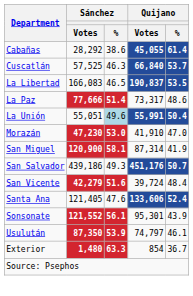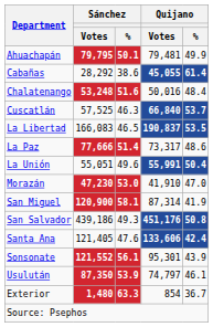+ row: Ahuachapán | 79,795 | 50.1 | 79,481 | 49.9
+ row: Chalatenango | 53,248 | 51.6 | 50,016 | 48.4
La Unión | Sánchez / %: lightblue background -> no background
San Salvador | Quijano / %: 50.7 -> 50.8
- row: San Vicente | 42,279 | 51.6 | 39,724 | 48.4
Santa Ana | Quijano / %: 52.4 -> 42.4
